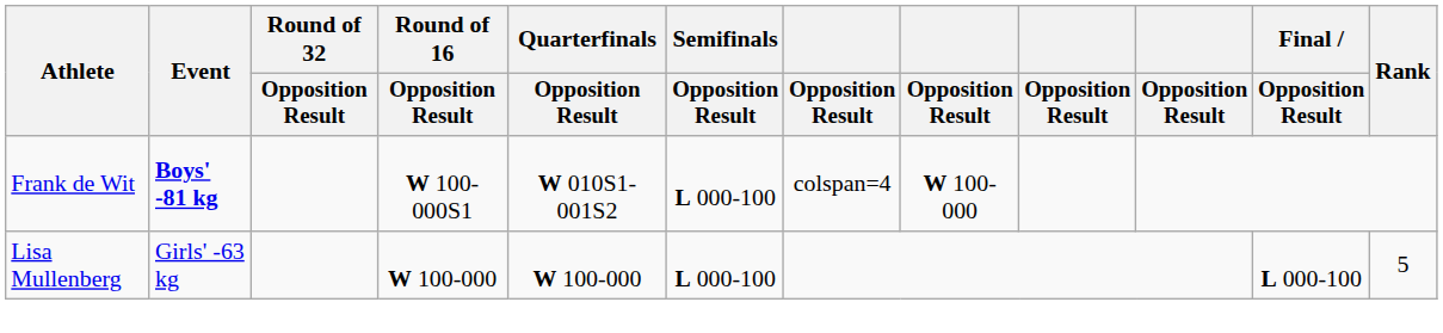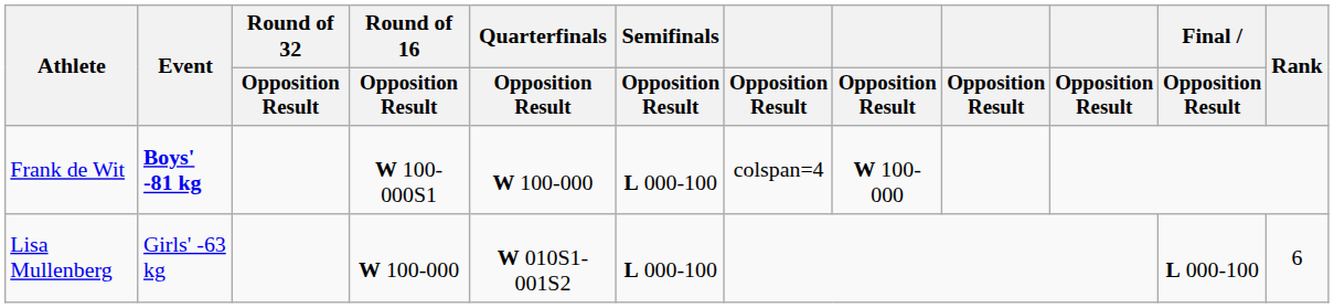Frank de Wit | Quarterfinals / Opposition Result: W 010S1-001S2 -> W 100-000
Lisa Mullenberg | Quarterfinals / Opposition Result: W 100-000 -> W 010S1-001S2
Lisa Mullenberg | Rank: 5 -> 6
